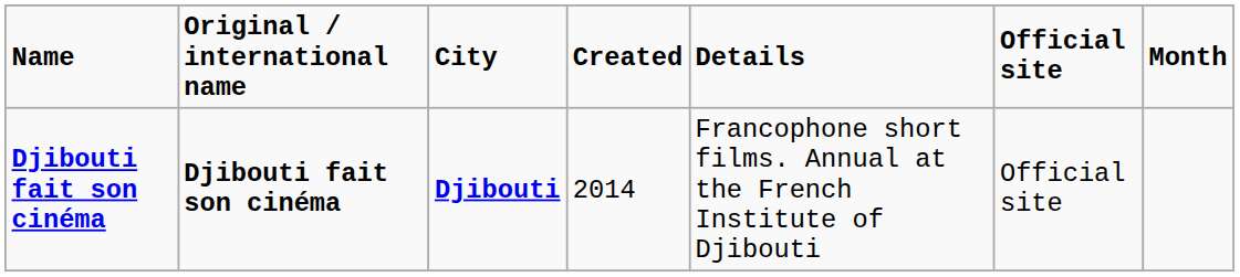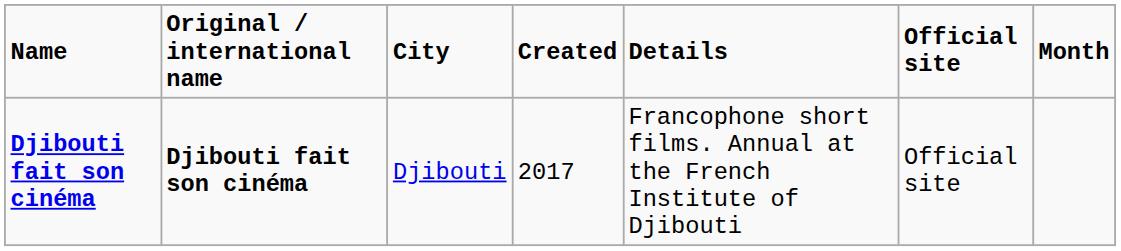row 2 | City: bold -> normal
row 2 | Created: 2014 -> 2017
